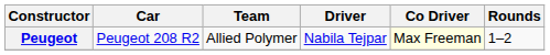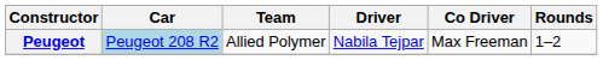Peugeot | Car: no background -> lightblue background
Peugeot | Co Driver: lightyellow background -> no background
